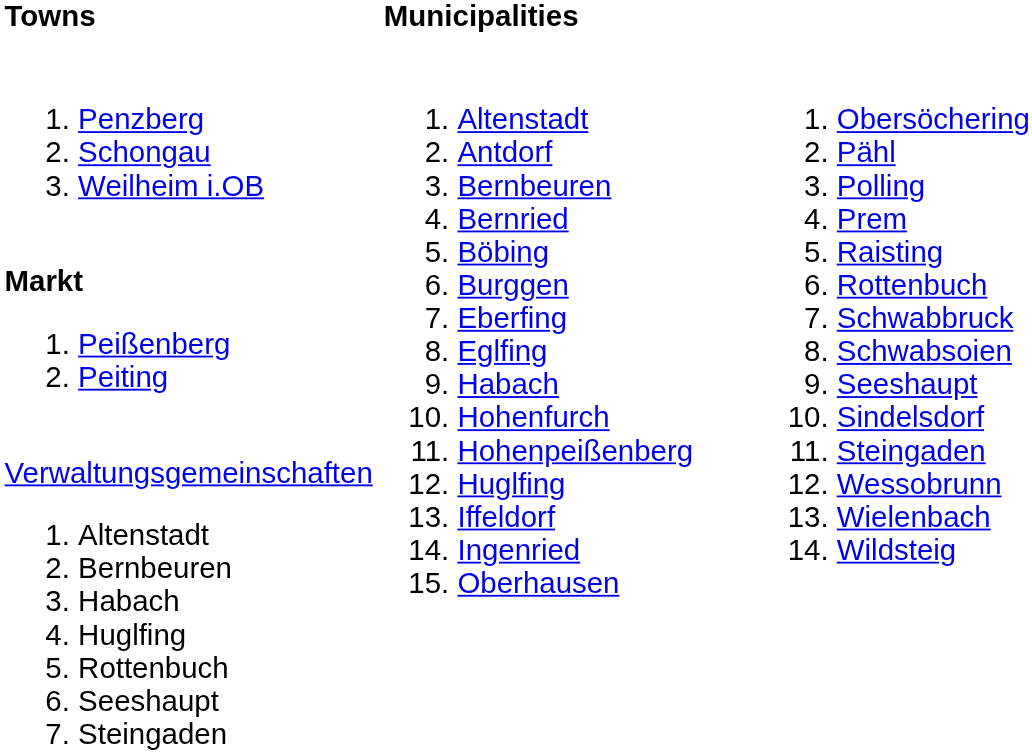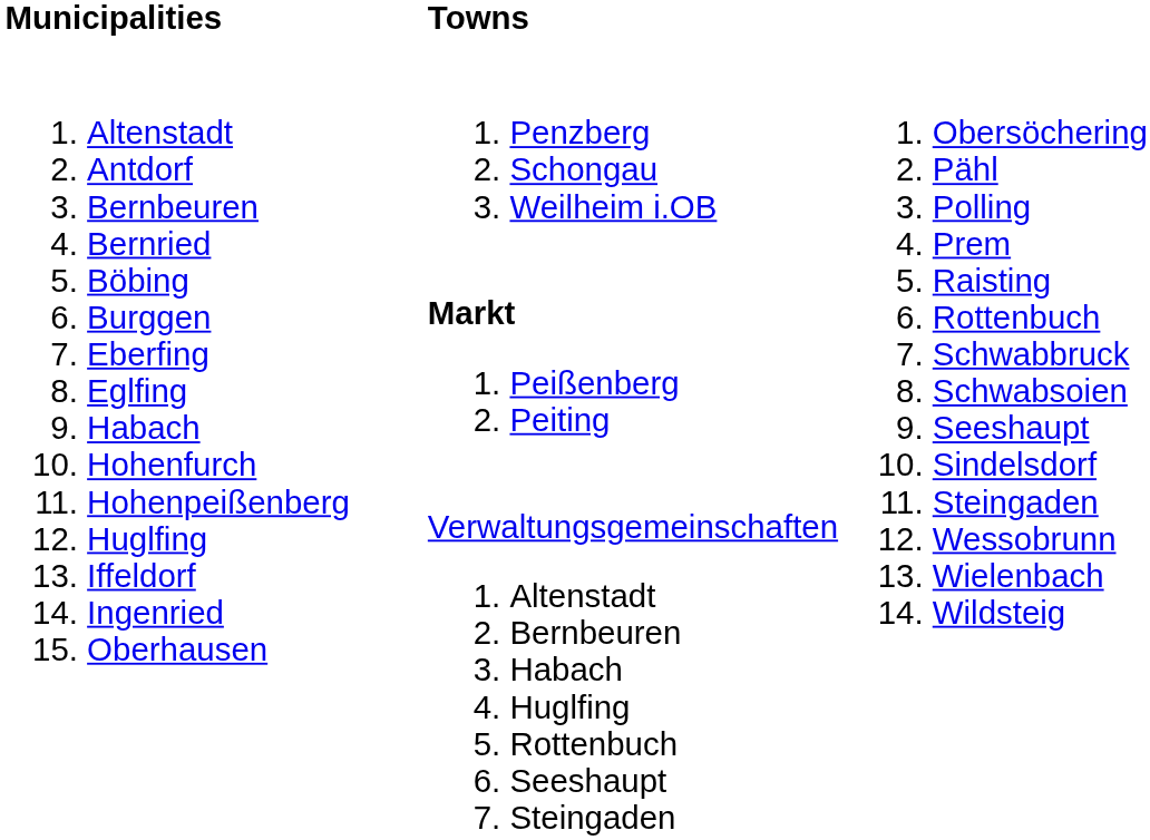columns swapped: Towns <-> Municipalities
